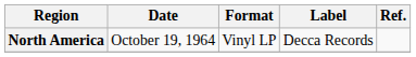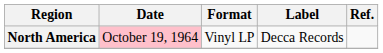North America | Date: no background -> pink background
